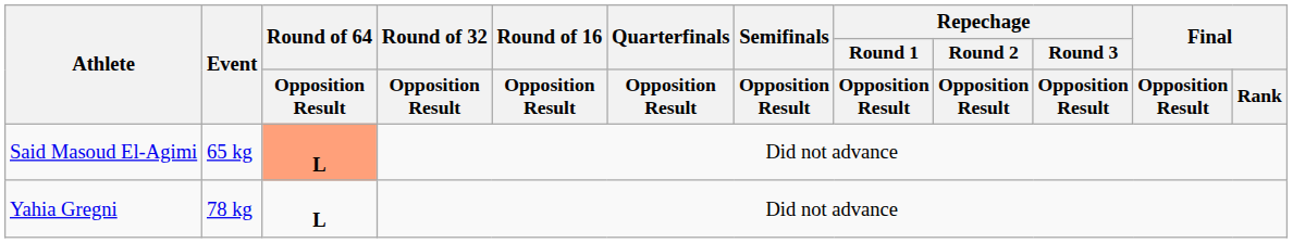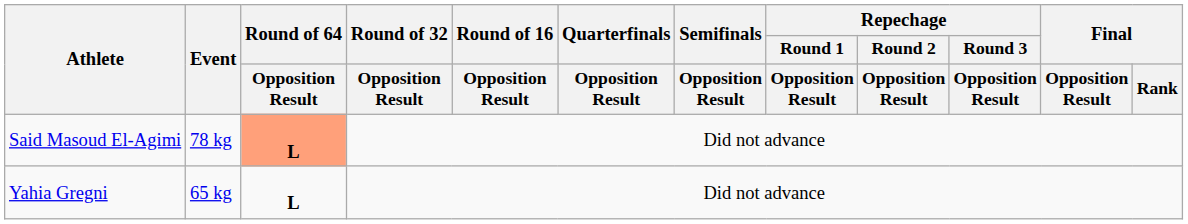Said Masoud El-Agimi | Event: 65 kg -> 78 kg
Yahia Gregni | Event: 78 kg -> 65 kg
